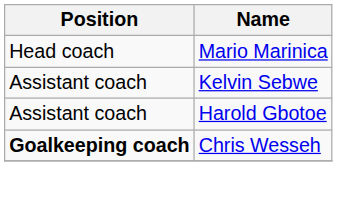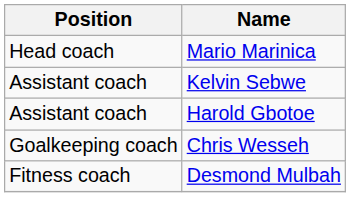Chris Wesseh | Position: bold -> normal
+ row: Fitness coach | Desmond Mulbah
